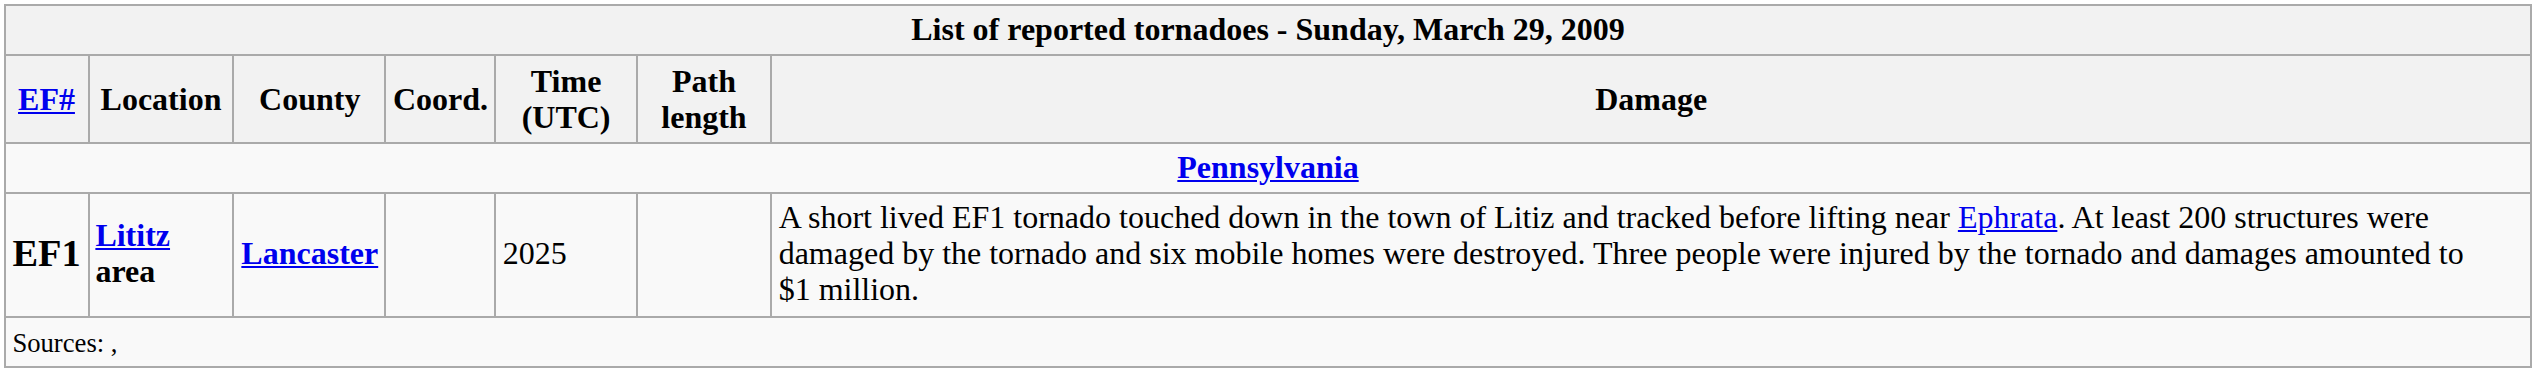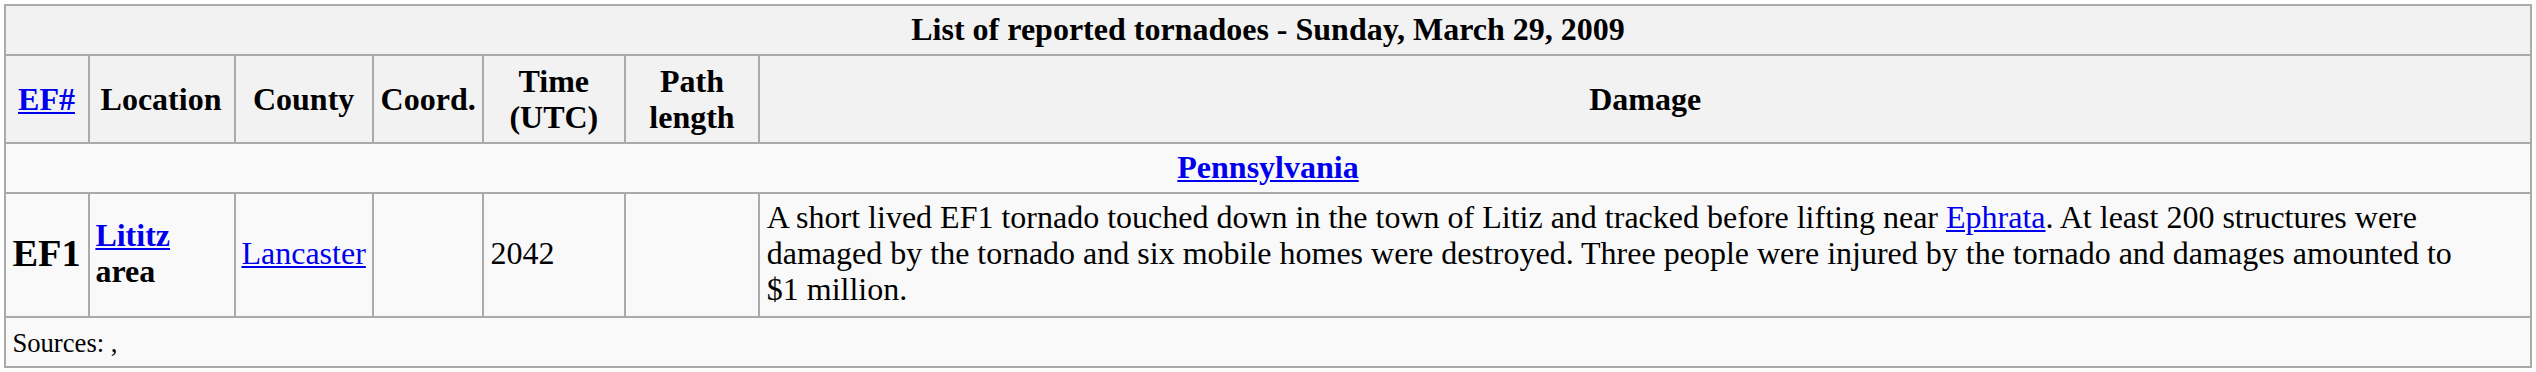EF1 | County: bold -> normal
EF1 | Time (UTC): 2025 -> 2042
